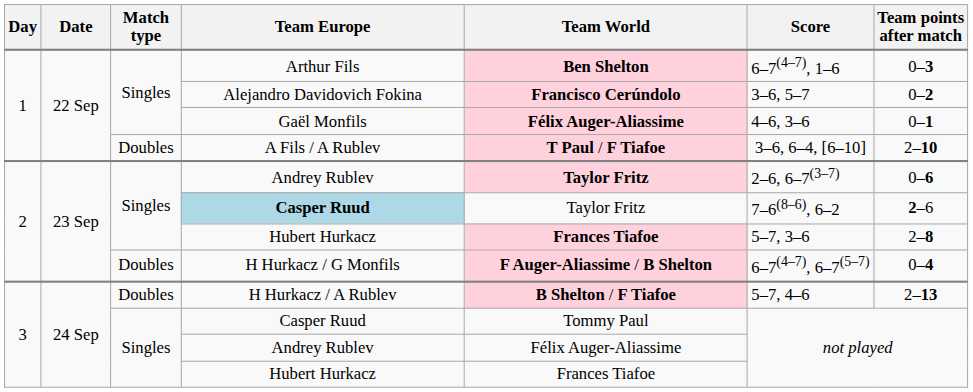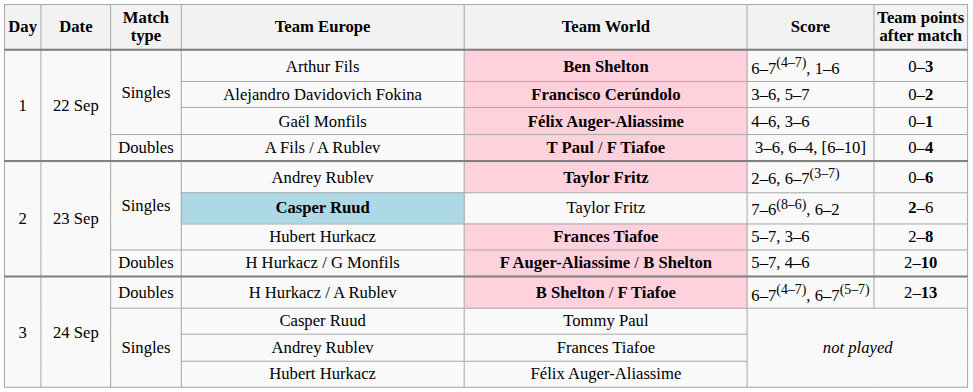A Fils / A Rublev | Team points after match: 2–10 -> 0–4
H Hurkacz / G Monfils | Score: 6–7(4–7), 6–7(5–7) -> 5–7, 4–6
H Hurkacz / G Monfils | Team points after match: 0–4 -> 2–10
H Hurkacz / A Rublev | Score: 5–7, 4–6 -> 6–7(4–7), 6–7(5–7)
3 / Andrey Rublev | Team World: Félix Auger-Aliassime -> Frances Tiafoe
3 / Hubert Hurkacz | Team World: Frances Tiafoe -> Félix Auger-Aliassime
